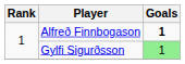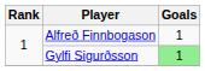Alfreð Finnbogason | Goals: bold -> normal
